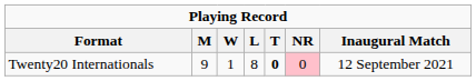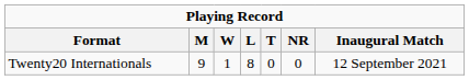Twenty20 Internationals | T: bold -> normal
Twenty20 Internationals | NR: pink background -> no background
